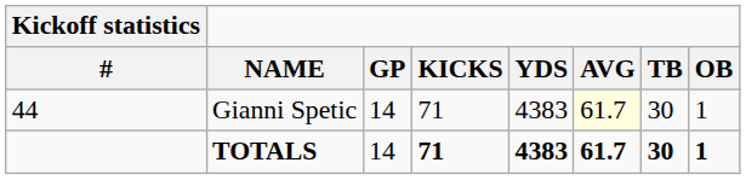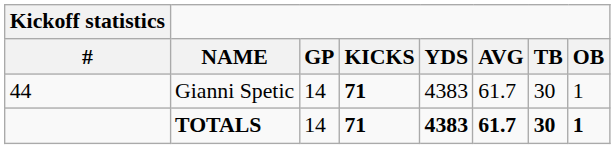Gianni Spetic | KICKS: normal -> bold
Gianni Spetic | AVG: lightyellow background -> no background
